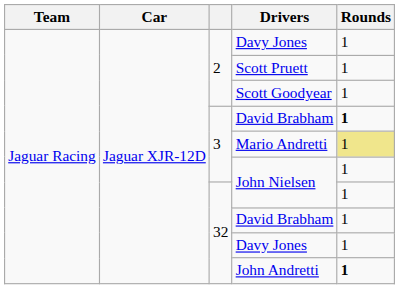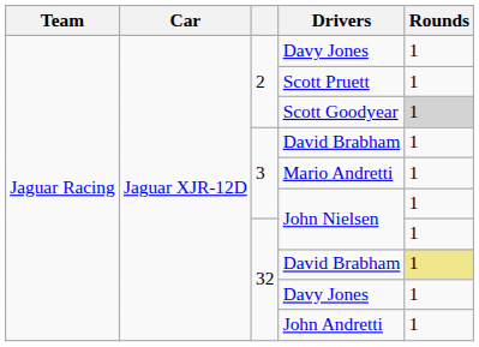Scott Goodyear | Rounds: no background -> lightgrey background
3 / David Brabham | Rounds: bold -> normal
Mario Andretti | Rounds: khaki background -> no background
32 / David Brabham | Rounds: no background -> khaki background
John Andretti | Rounds: bold -> normal
